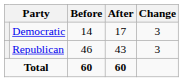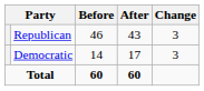rows swapped: Republican <-> Democratic
